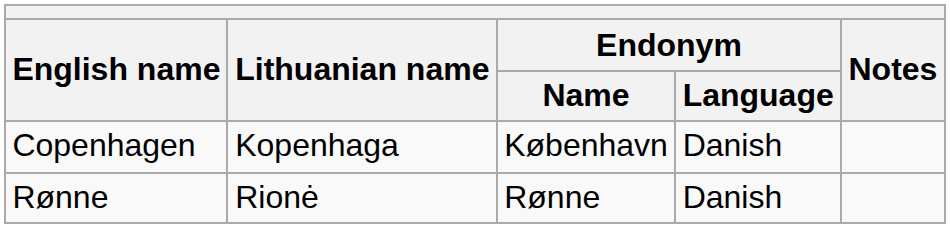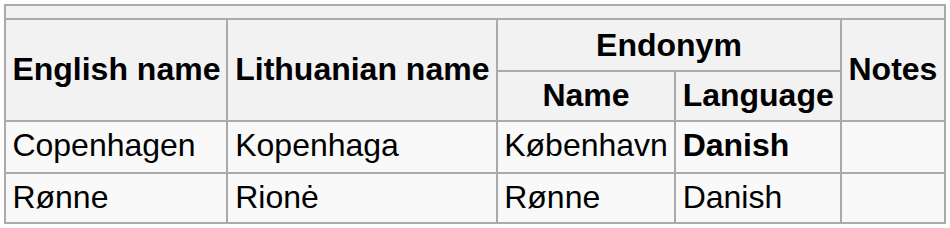Copenhagen | Endonym / Language: normal -> bold
